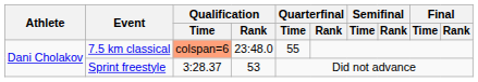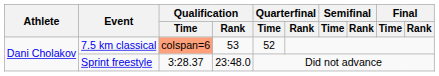7.5 km classical | Qualification / Rank: 23:48.0 -> 53
7.5 km classical | Quarterfinal / Time: 55 -> 52
Sprint freestyle | Qualification / Rank: 53 -> 23:48.0
